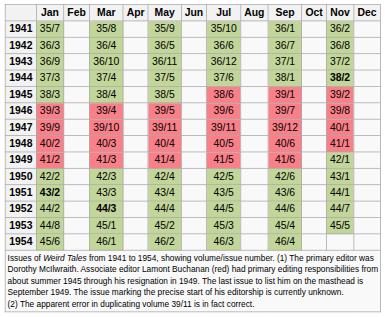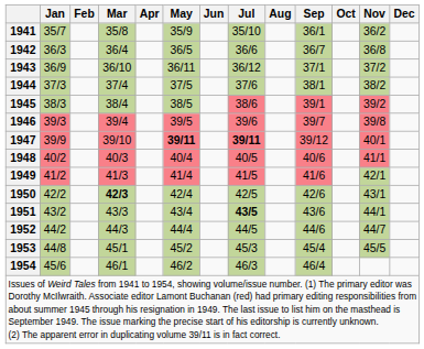1944 | Nov: bold -> normal
1947 | May: normal -> bold
1947 | Jul: normal -> bold
1950 | Mar: normal -> bold
1951 | Jan: bold -> normal
1951 | Jul: normal -> bold
1952 | Mar: bold -> normal
